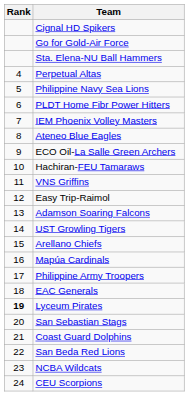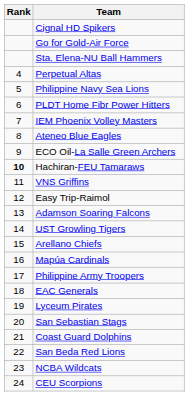Hachiran-FEU Tamaraws | Rank: normal -> bold
Lyceum Pirates | Rank: bold -> normal
